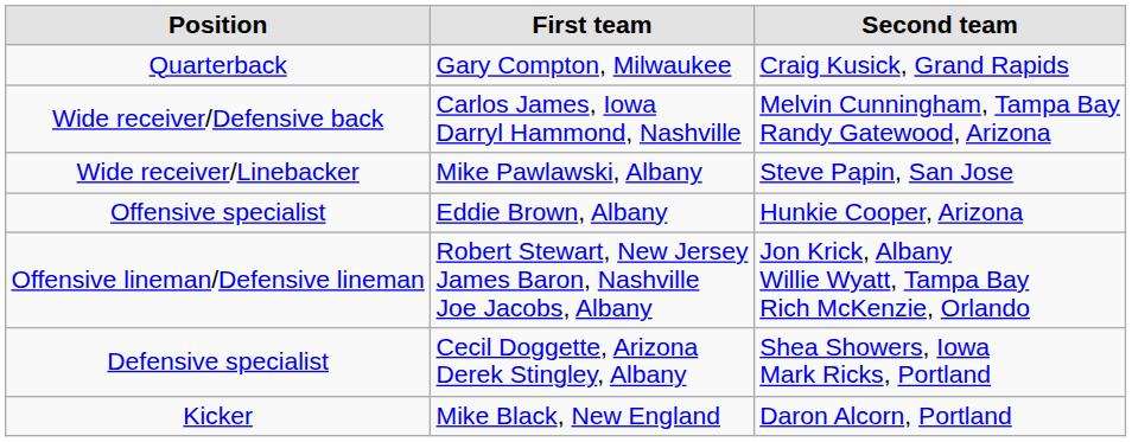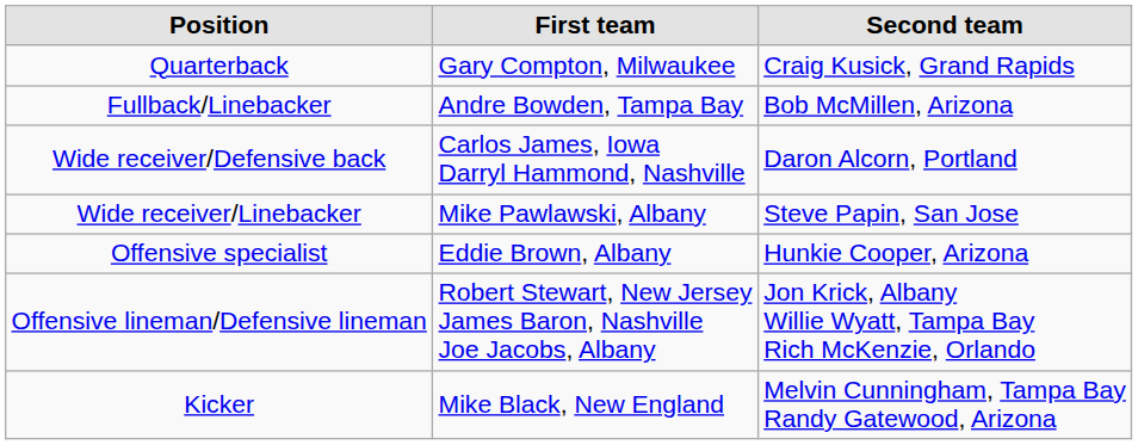+ row: Fullback/Linebacker | Andre Bowden, Tampa Bay | Bob McMillen, Arizona
Wide receiver/Defensive back | Second team: Melvin Cunningham, Tampa Bay Randy Gatewood, Arizona -> Daron Alcorn, Portland
- row: Defensive specialist | Cecil Doggette, Arizona Derek Stingley, Albany | Shea Showers, Iowa Mark Ricks, Portland
Kicker | Second team: Daron Alcorn, Portland -> Melvin Cunningham, Tampa Bay Randy Gatewood, Arizona
